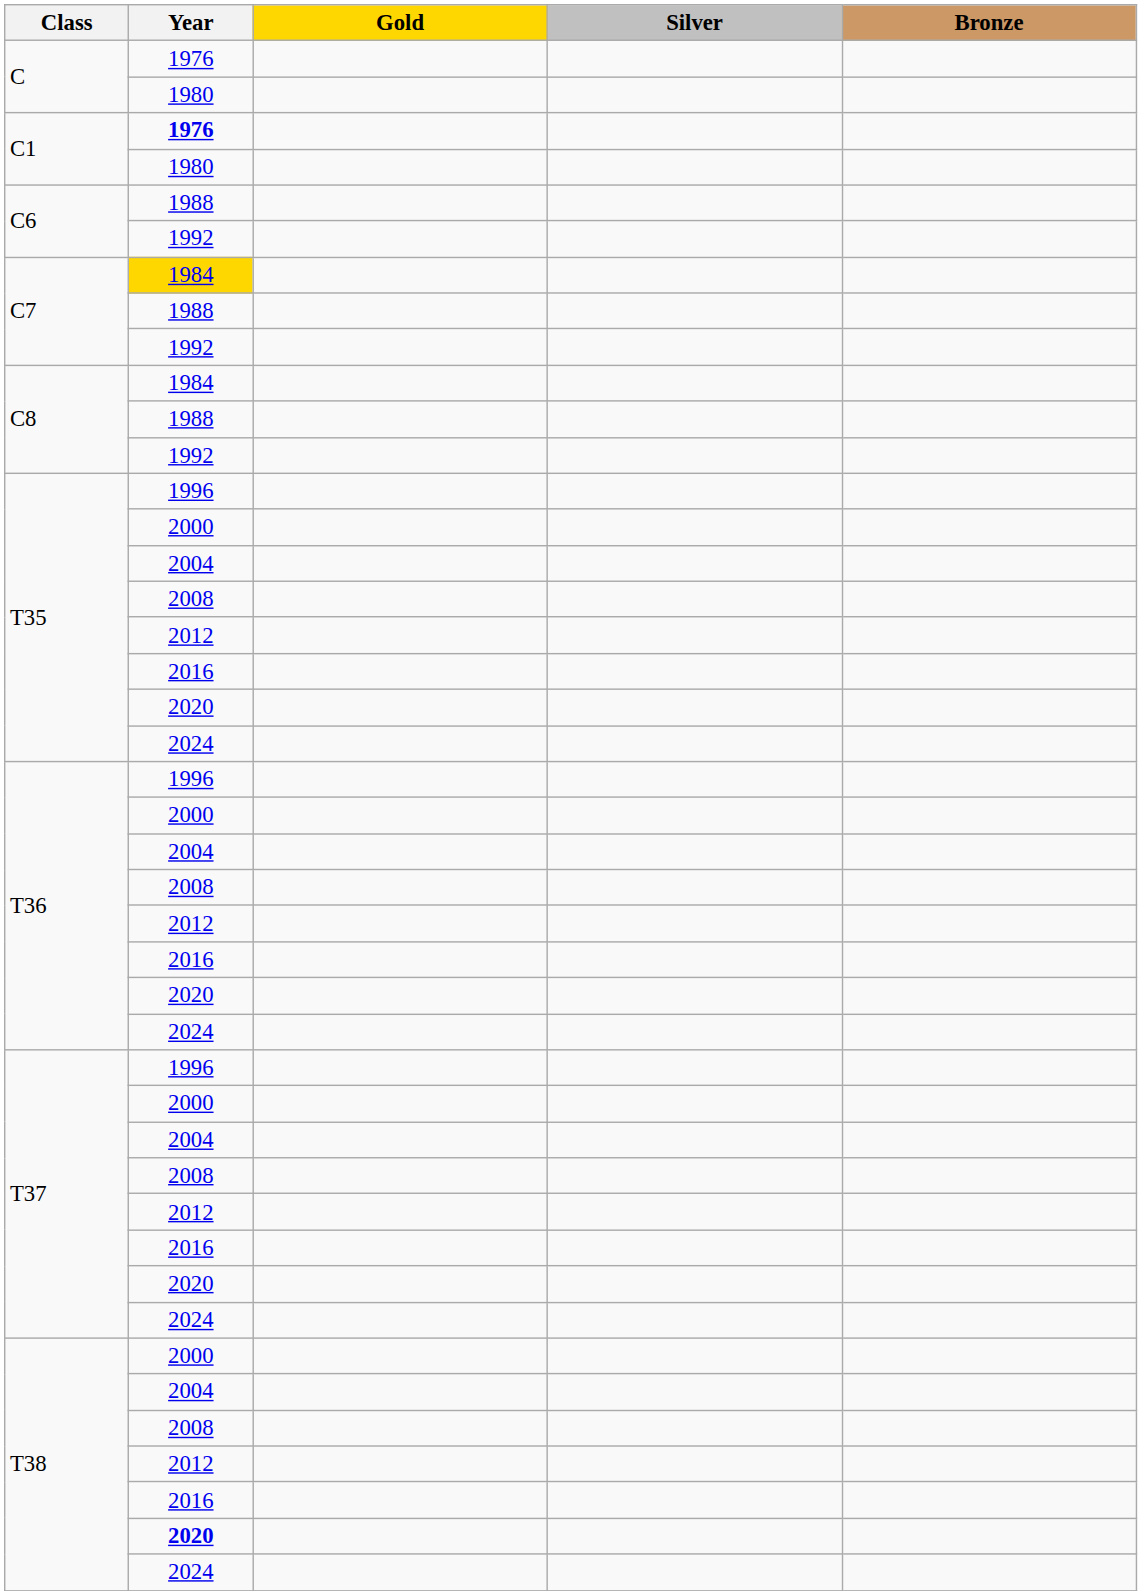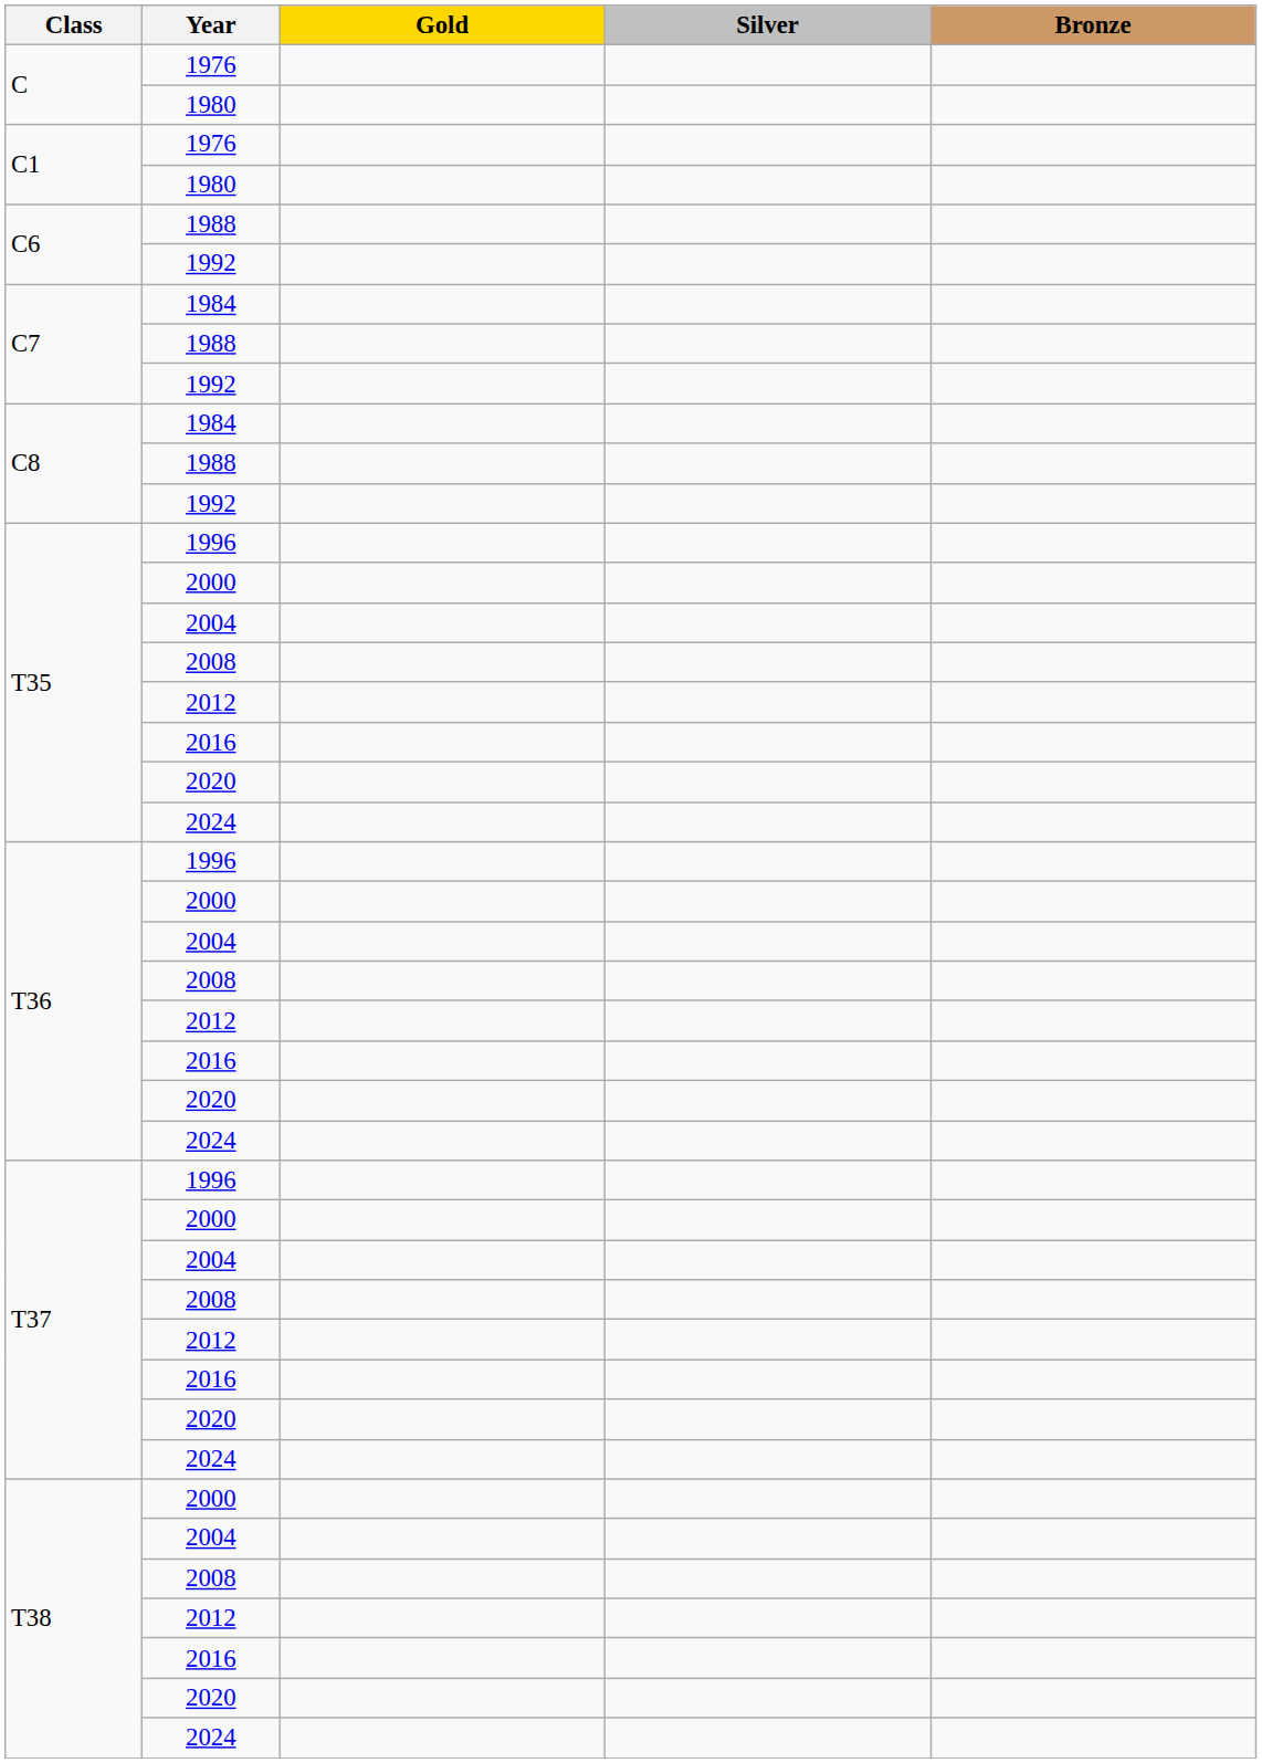C1 / 1976 | Year: bold -> normal
C7 / 1984 | Year: gold background -> no background
T38 / 2020 | Year: bold -> normal
